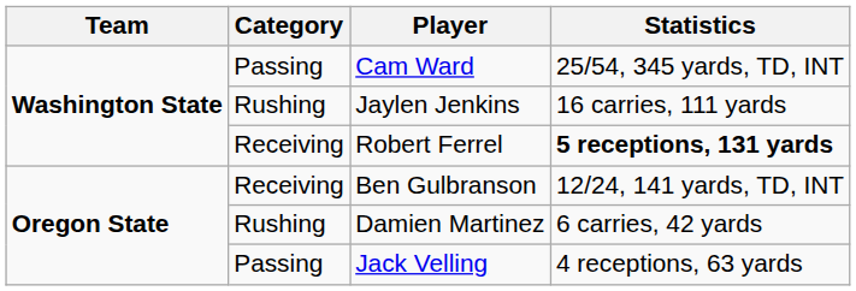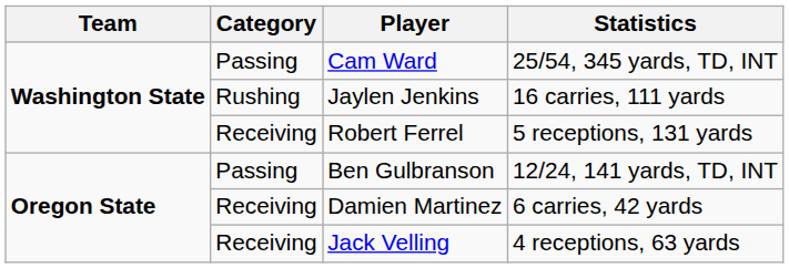Robert Ferrel | Statistics: bold -> normal
Ben Gulbranson | Category: Receiving -> Passing
Damien Martinez | Category: Rushing -> Receiving
Jack Velling | Category: Passing -> Receiving
